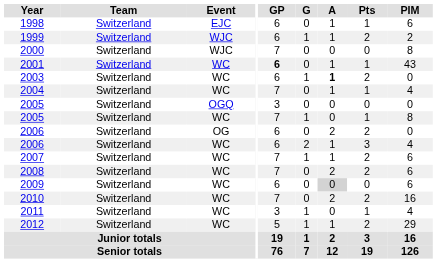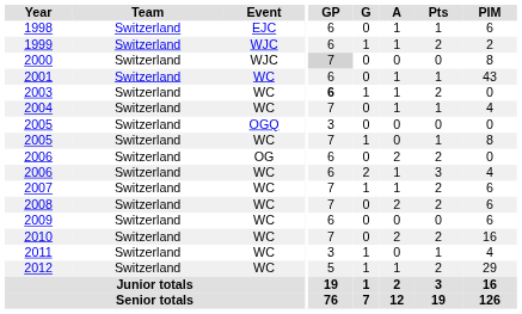2000 | GP: no background -> lightgrey background
2001 | GP: bold -> normal
2003 | GP: normal -> bold
2003 | A: bold -> normal
2009 | A: lightgrey background -> no background
